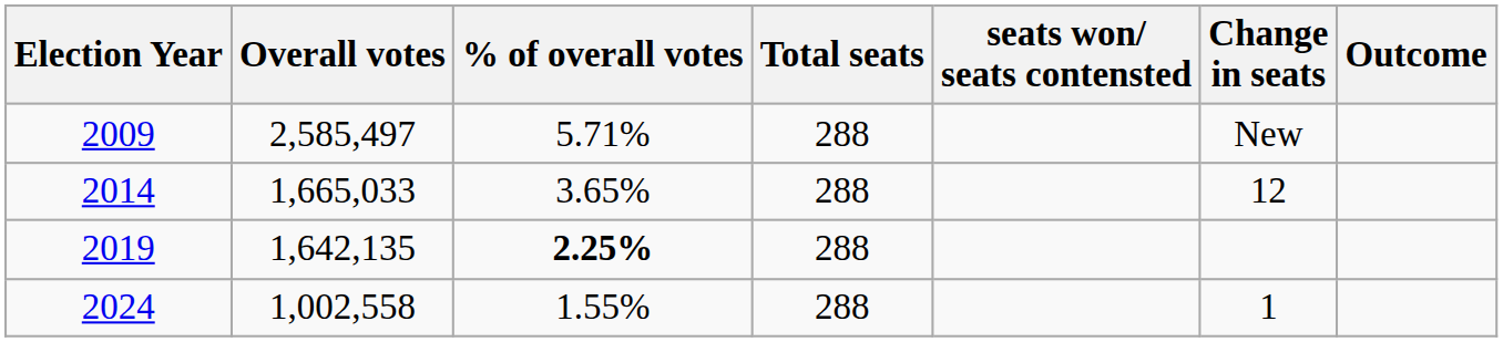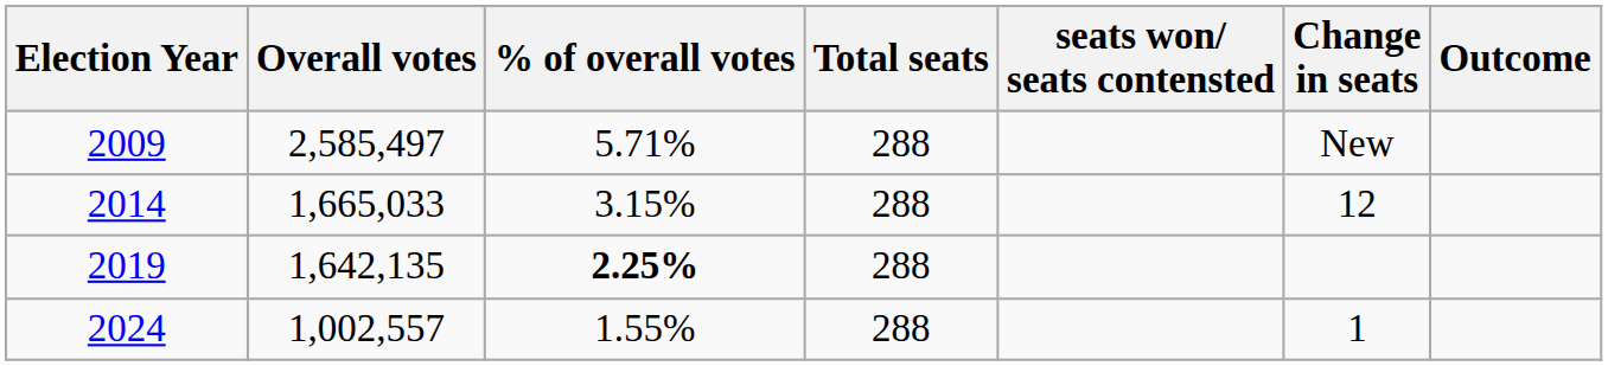2014 | % of overall votes: 3.65% -> 3.15%
2024 | Overall votes: 1,002,558 -> 1,002,557
